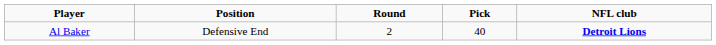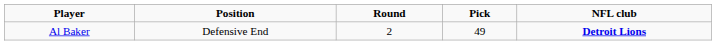Al Baker | Pick: 40 -> 49
